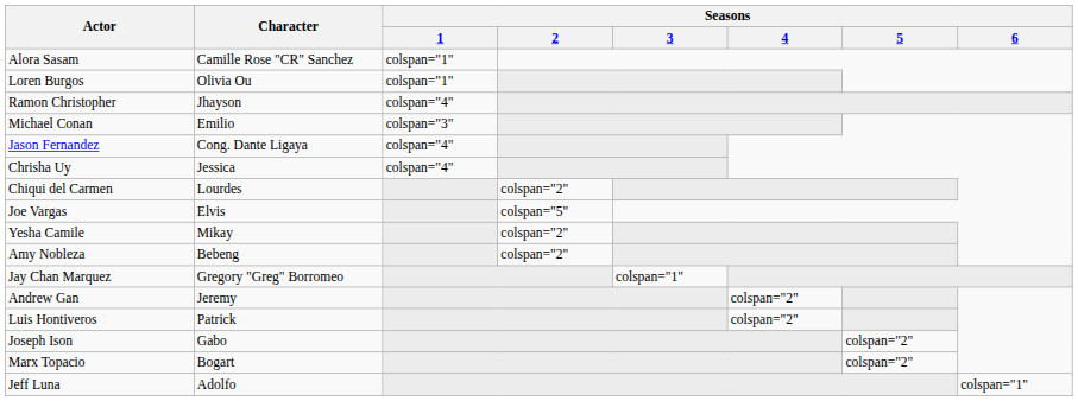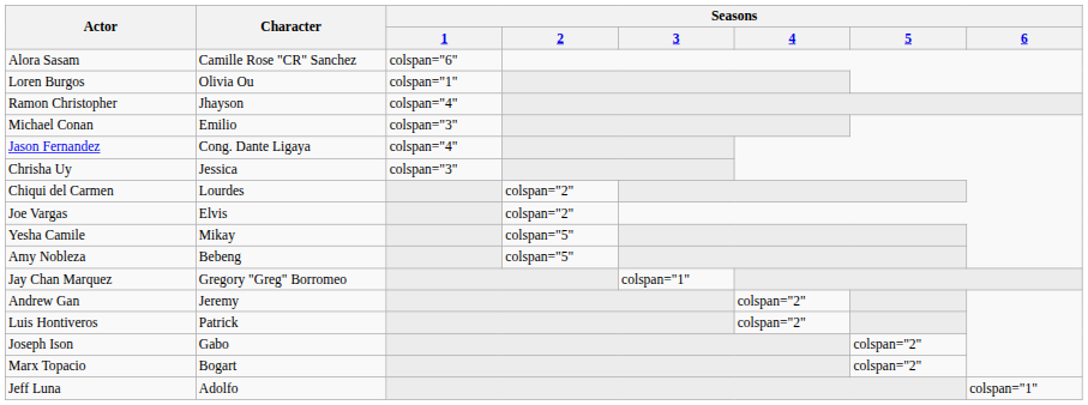Alora Sasam | Seasons / 1: colspan="1" -> colspan="6"
Chrisha Uy | Seasons / 1: colspan="4" -> colspan="3"
Joe Vargas | Seasons / 2: colspan="5" -> colspan="2"
Yesha Camile | Seasons / 2: colspan="2" -> colspan="5"
Amy Nobleza | Seasons / 2: colspan="2" -> colspan="5"
